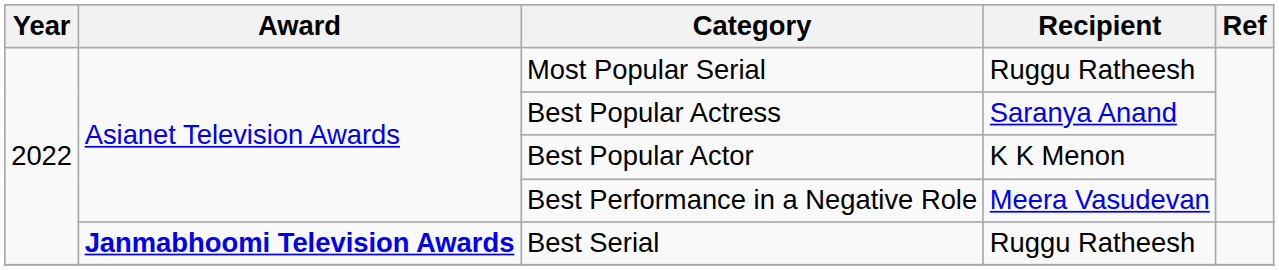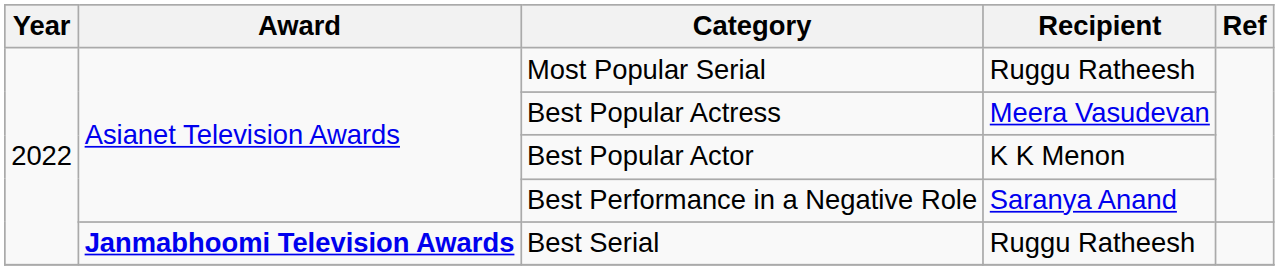Best Popular Actress | Recipient: Saranya Anand -> Meera Vasudevan
Best Performance in a Negative Role | Recipient: Meera Vasudevan -> Saranya Anand
